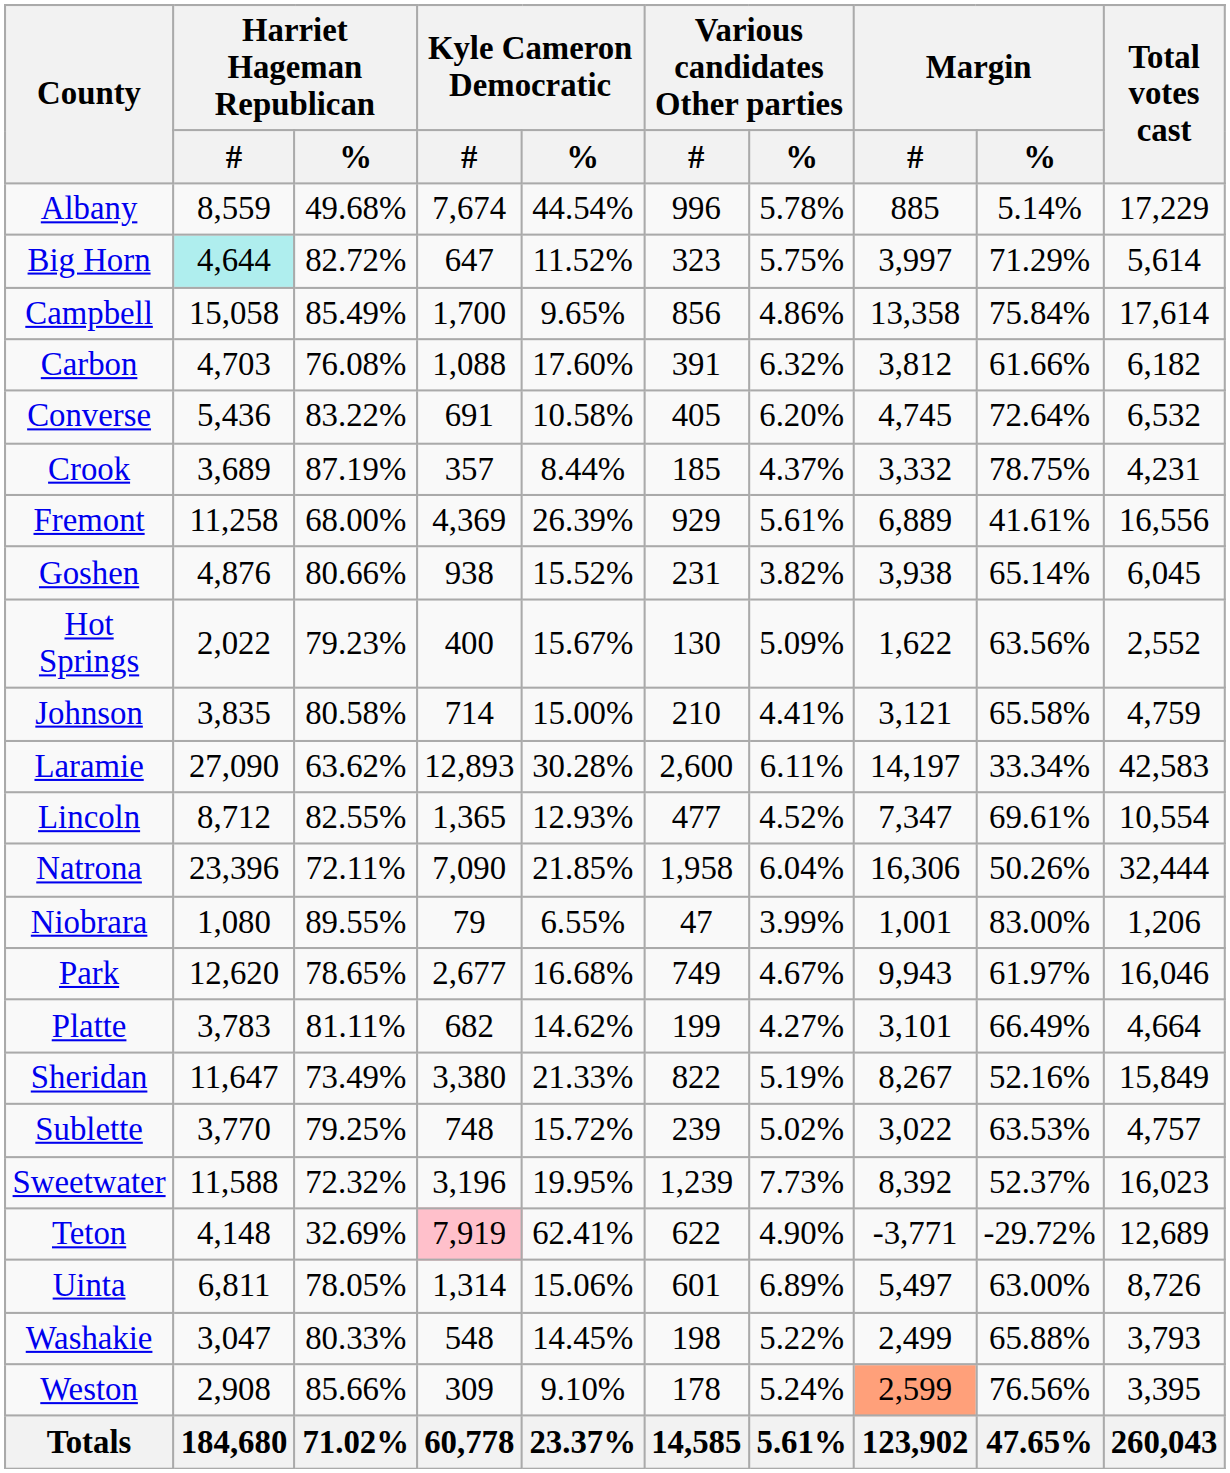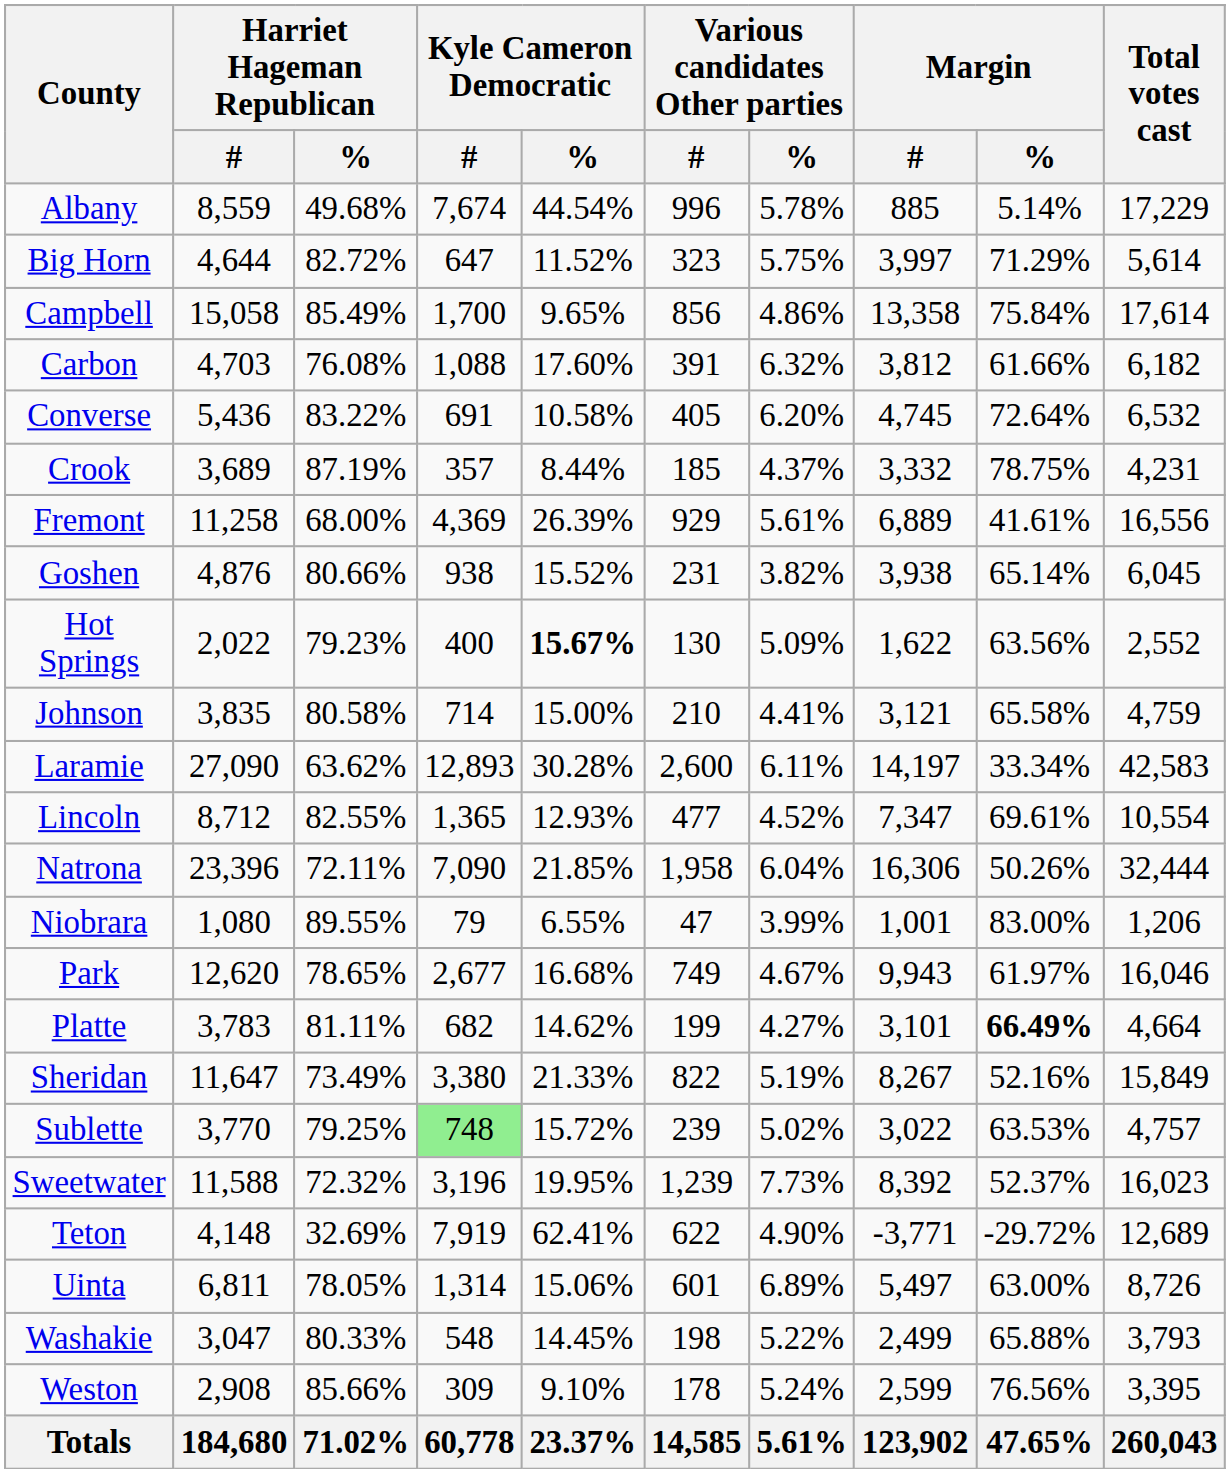Big Horn | Harriet Hageman Republican / #: paleturquoise background -> no background
Hot Springs | Kyle Cameron Democratic / %: normal -> bold
Platte | Margin / %: normal -> bold
Sublette | Kyle Cameron Democratic / #: no background -> lightgreen background
Teton | Kyle Cameron Democratic / #: pink background -> no background
Weston | Margin / #: lightsalmon background -> no background
